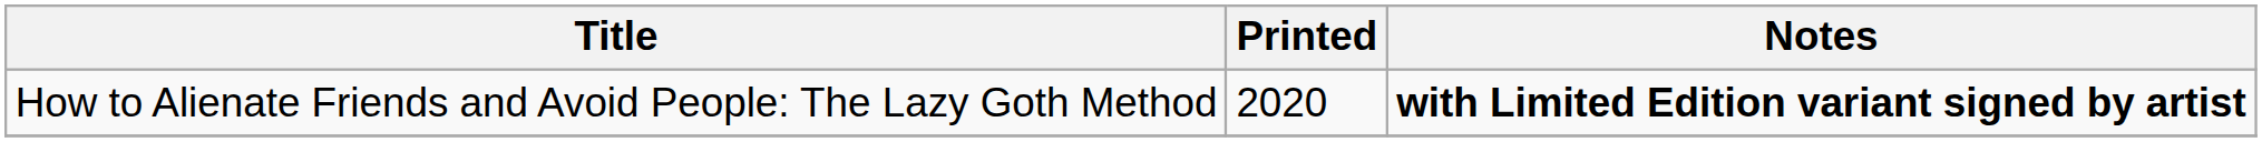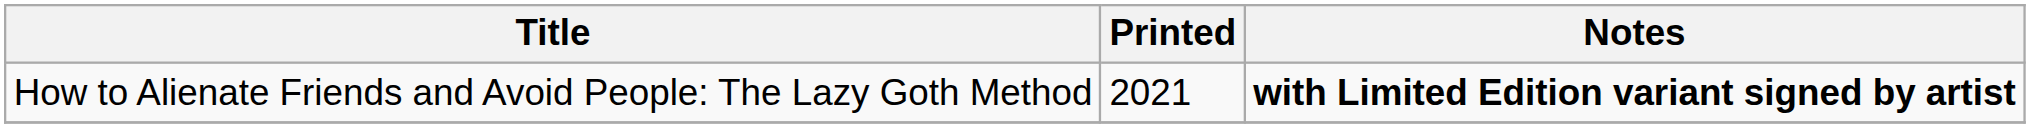row 2 | Printed: 2020 -> 2021
